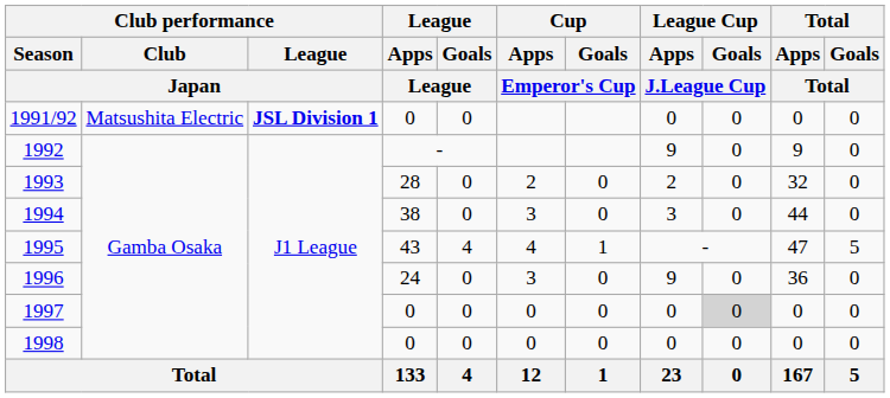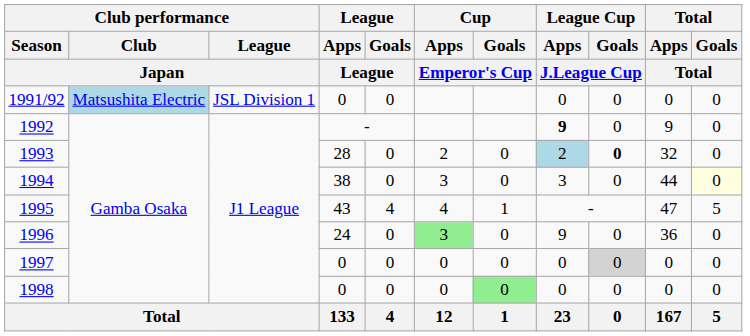1991/92 | Club performance / Club / Japan: no background -> lightblue background
1991/92 | Club performance / League / Japan: bold -> normal
1992 | League Cup / Apps / J.League Cup: normal -> bold
1993 | League Cup / Apps / J.League Cup: no background -> lightblue background
1993 | League Cup / Goals / J.League Cup: normal -> bold
1994 | Total / Goals / Total: no background -> lightyellow background
1996 | Cup / Apps / Emperor's Cup: no background -> lightgreen background
1998 | Cup / Goals / Emperor's Cup: no background -> lightgreen background
